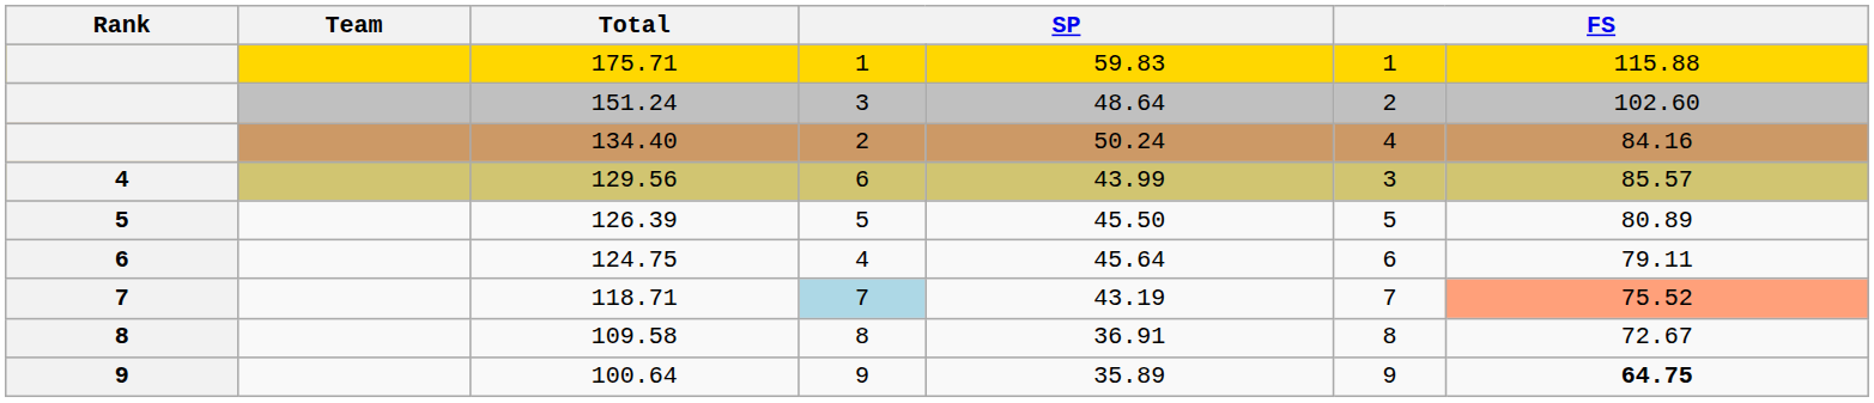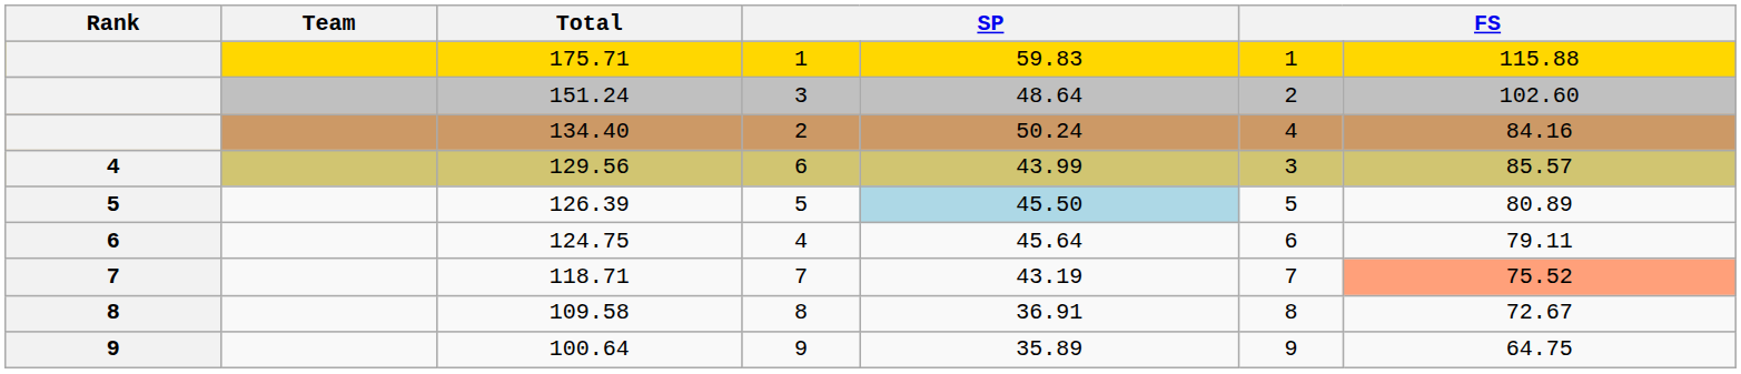126.39 | column 5: no background -> lightblue background
118.71 | column 4: lightblue background -> no background
100.64 | column 7: bold -> normal
